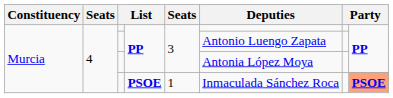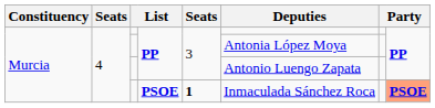row 3 | Deputies: Antonio Luengo Zapata -> Antonia López Moya
row 4 | Deputies: Antonia López Moya -> Antonio Luengo Zapata
row 5 | column 5: normal -> bold
